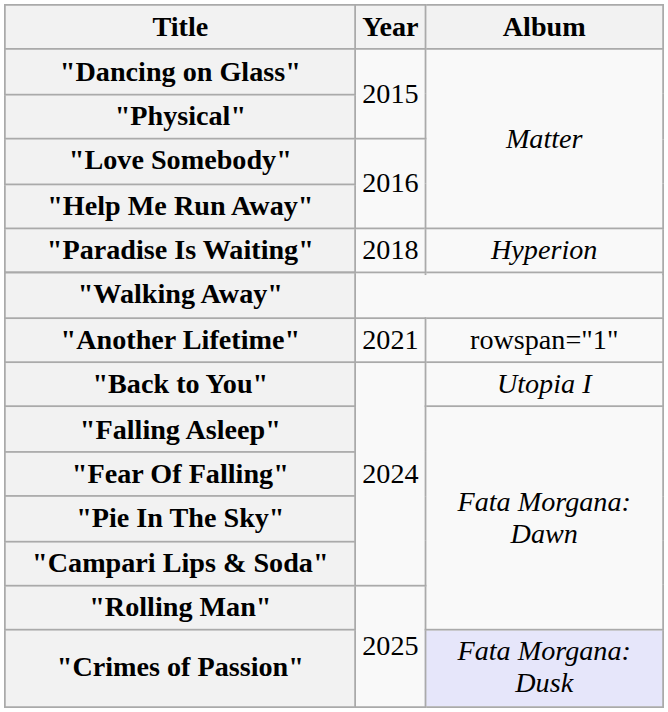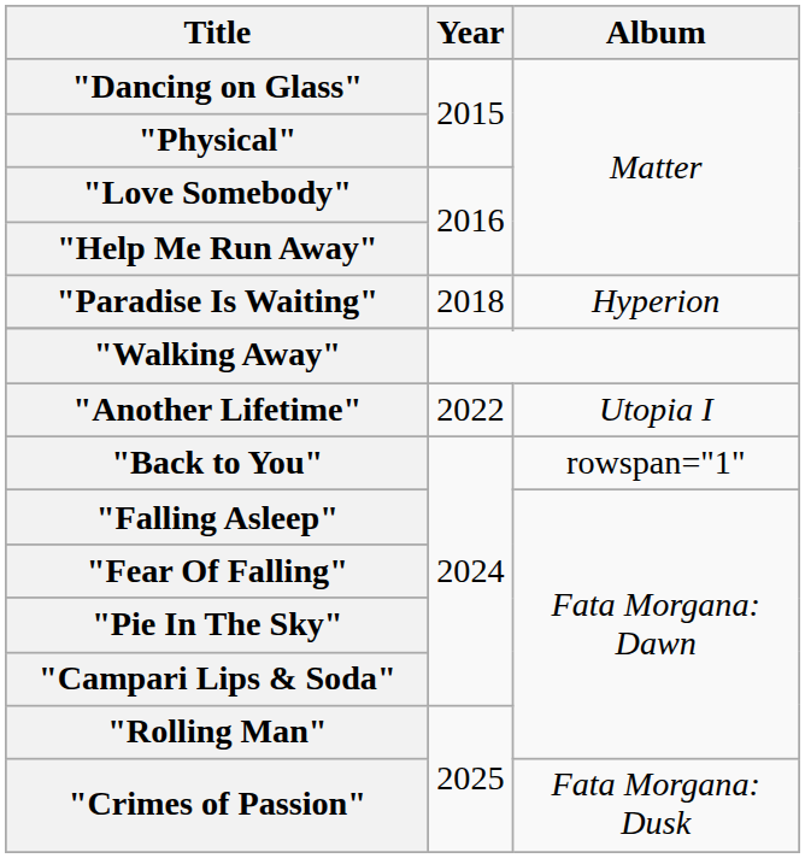"Another Lifetime" | Year: 2021 -> 2022
"Another Lifetime" | Album: rowspan="1" -> Utopia I
"Back to You" | Album: Utopia I -> rowspan="1"
"Crimes of Passion" | Album: lavender background -> no background
